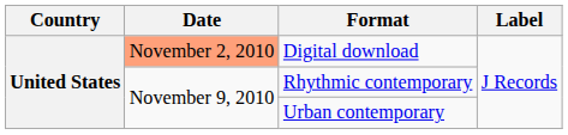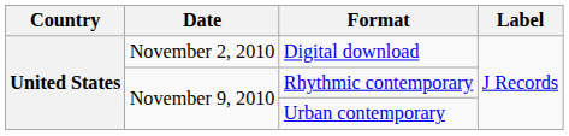Digital download | Date: lightsalmon background -> no background
